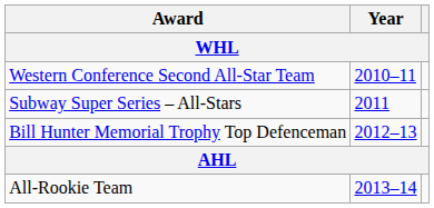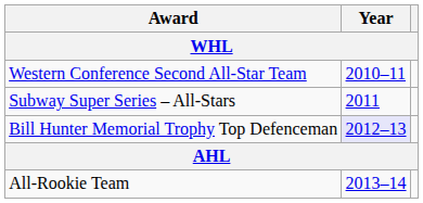Bill Hunter Memorial Trophy Top Defenceman | Year: no background -> lavender background
